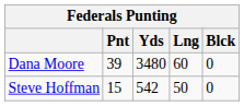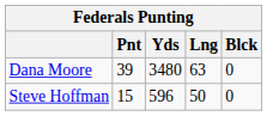Dana Moore | Lng: 60 -> 63
Steve Hoffman | Yds: 542 -> 596
